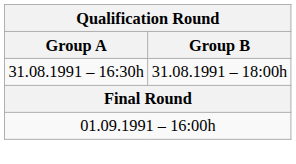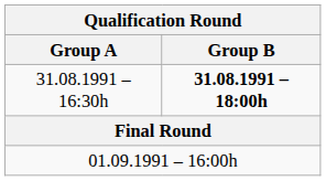31.08.1991 – 16:30h | Group B: normal -> bold
